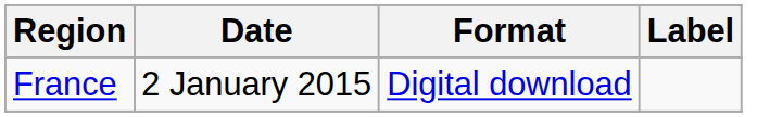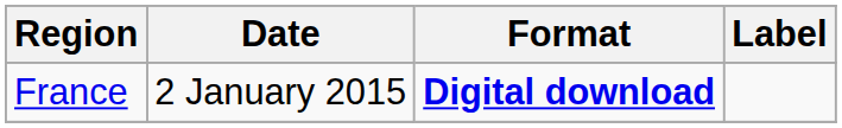France | Format: normal -> bold
